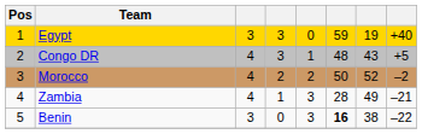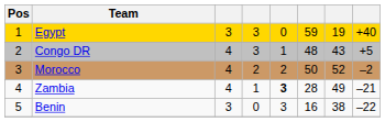Zambia | column 5: normal -> bold
Benin | column 6: bold -> normal
